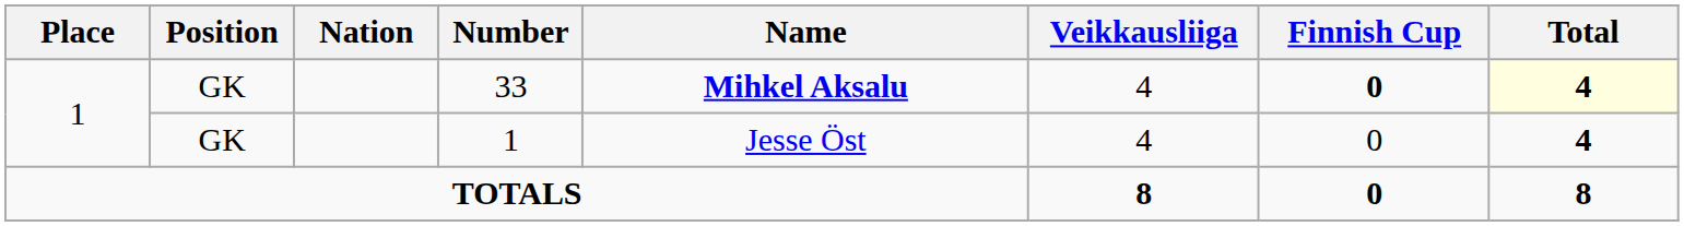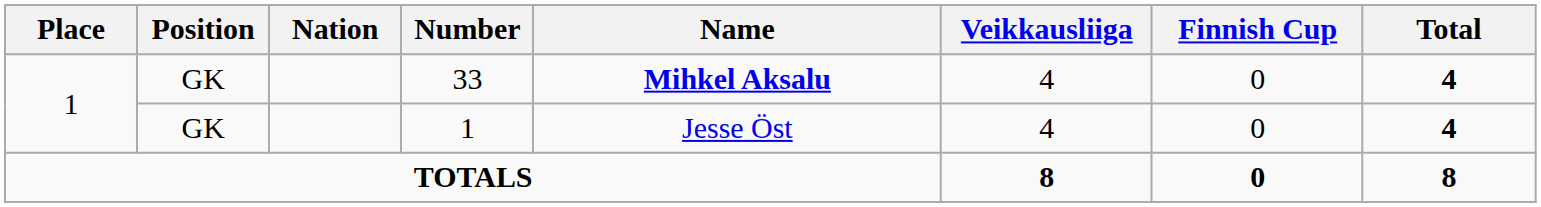33 | Finnish Cup: bold -> normal
33 | Total: lightyellow background -> no background
